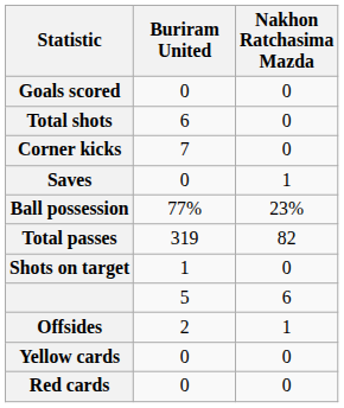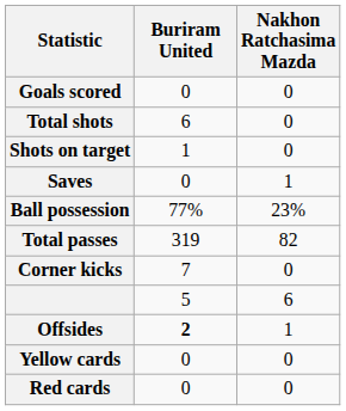rows swapped: Shots on target <-> Corner kicks
Offsides | Buriram United: normal -> bold
